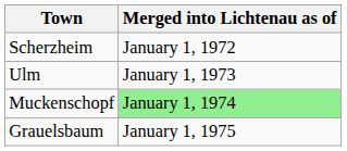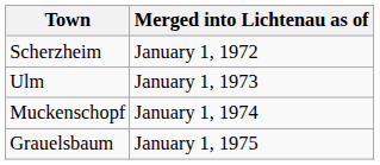Muckenschopf | Merged into Lichtenau as of: lightgreen background -> no background
